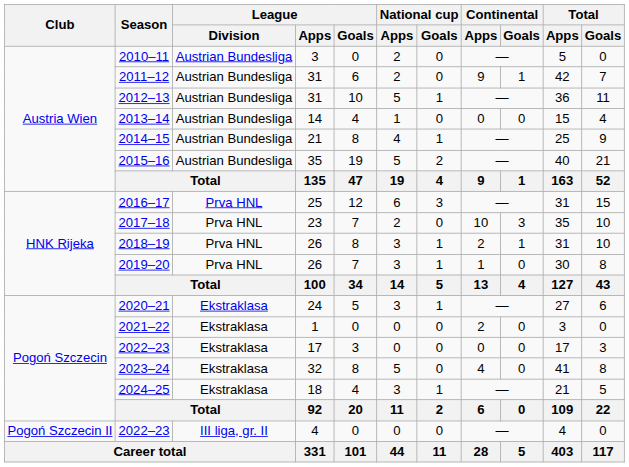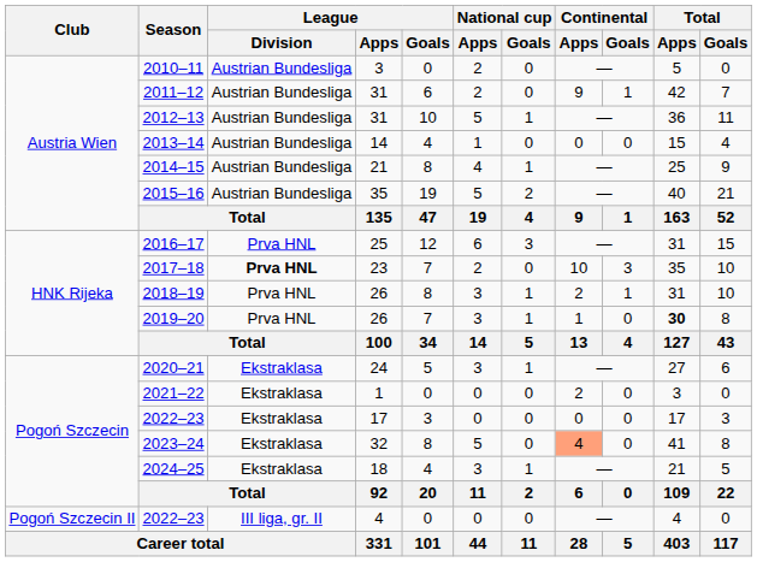2017–18 | League / Division: normal -> bold
2019–20 | Total / Apps: normal -> bold
2023–24 | Continental / Apps: no background -> lightsalmon background
